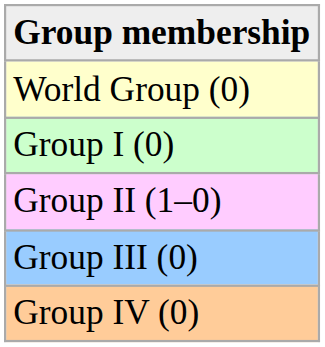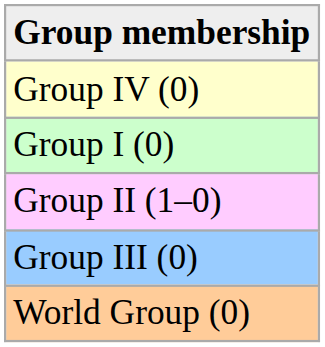row 2 | column 1: World Group (0) -> Group IV (0)
row 6 | column 1: Group IV (0) -> World Group (0)
